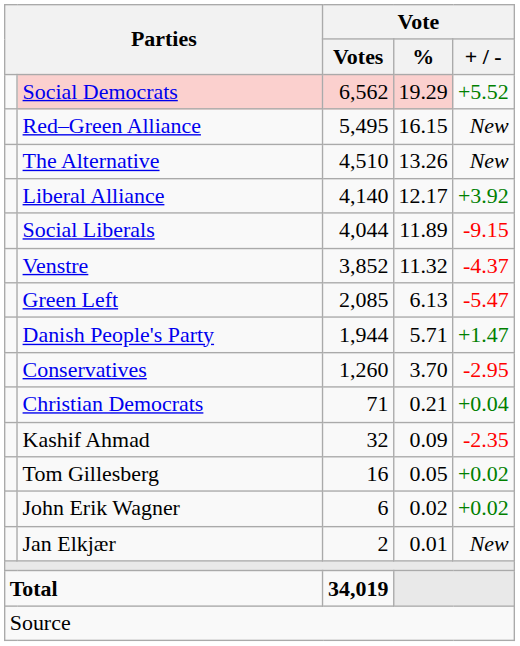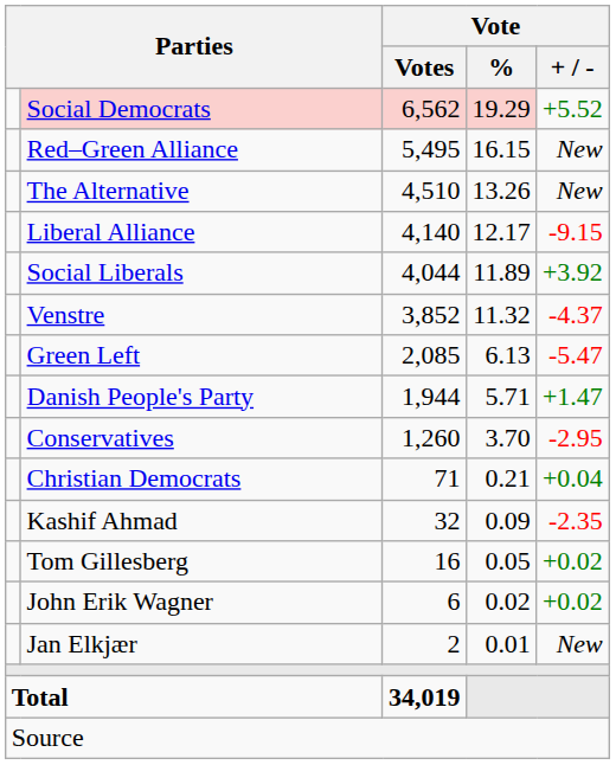Liberal Alliance | Vote / + / -: +3.92 -> -9.15
Social Liberals | Vote / + / -: -9.15 -> +3.92
